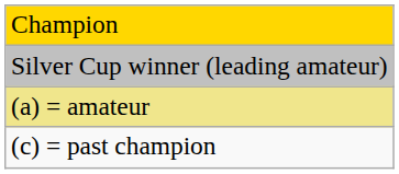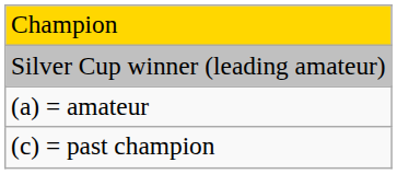row 3 | column 1: khaki background -> no background
